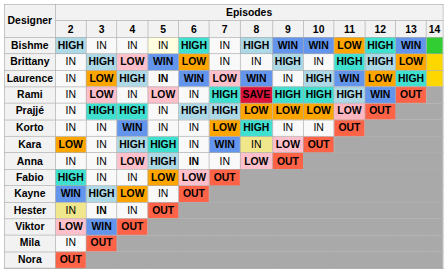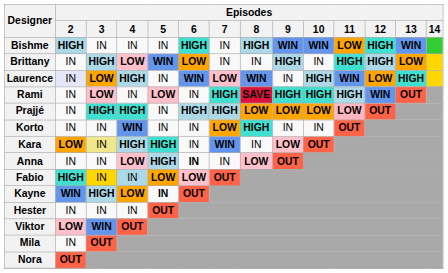Bishme | Episodes / 5: lightyellow background -> no background
Laurence | Episodes / 2: no background -> lavender background
Laurence | Episodes / 5: bold -> normal
Kara | Episodes / 3: no background -> khaki background
Kara | Episodes / 8: khaki background -> no background
Fabio | Episodes / 3: no background -> gold background
Fabio | Episodes / 4: no background -> lightblue background
Kayne | Episodes / 5: normal -> bold
Hester | Episodes / 2: khaki background -> no background
Hester | Episodes / 3: bold -> normal
